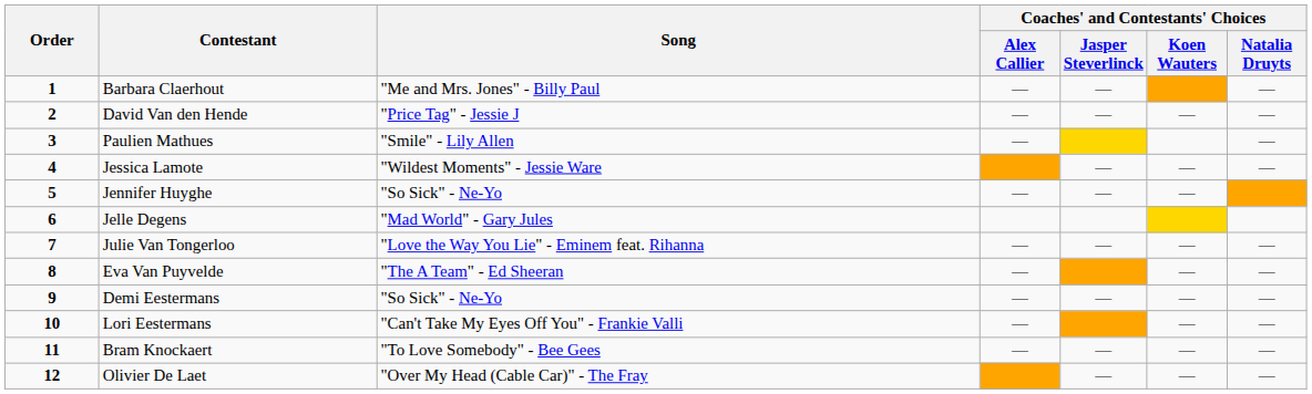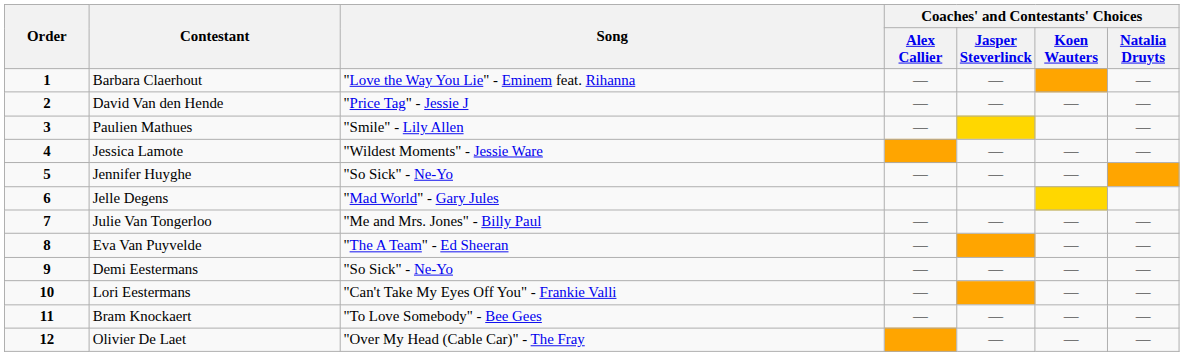Barbara Claerhout | Song: "Me and Mrs. Jones" - Billy Paul -> "Love the Way You Lie" - Eminem feat. Rihanna
Julie Van Tongerloo | Song: "Love the Way You Lie" - Eminem feat. Rihanna -> "Me and Mrs. Jones" - Billy Paul
